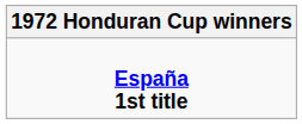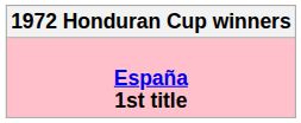row 2 | column 1: no background -> pink background
